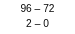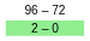2 – 0 | column 1: no background -> lightgreen background
